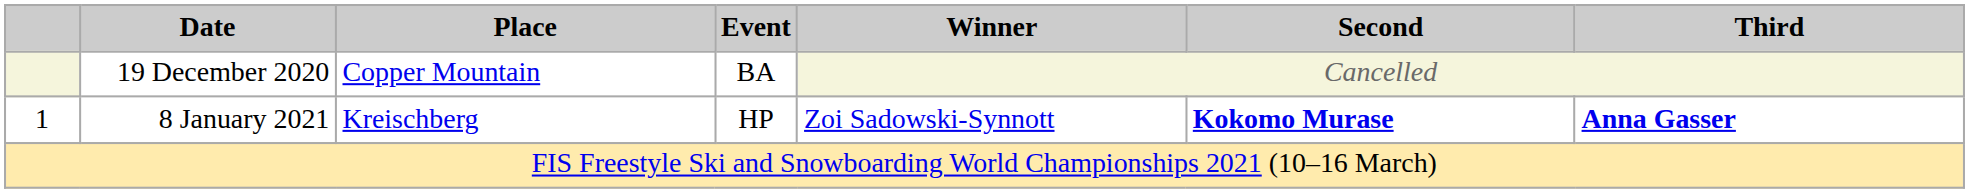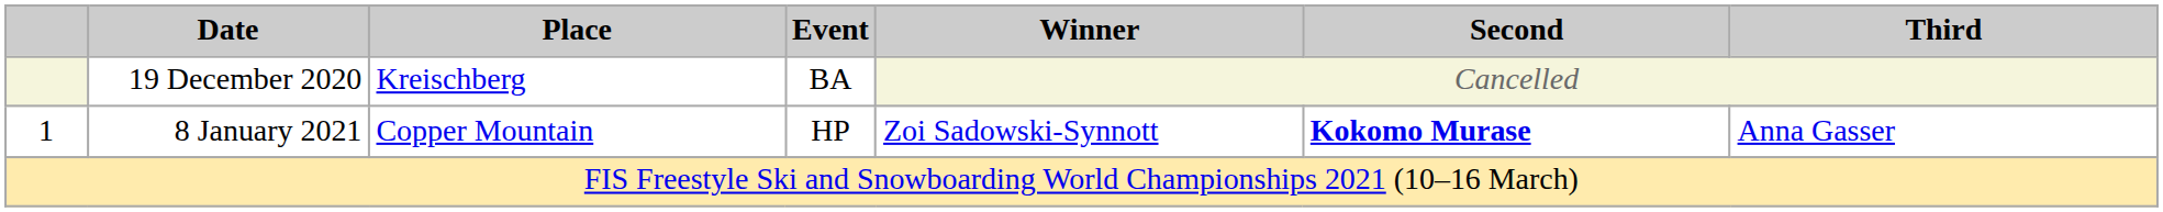19 December 2020 | Place: Copper Mountain -> Kreischberg
8 January 2021 | Place: Kreischberg -> Copper Mountain
8 January 2021 | Third: bold -> normal
